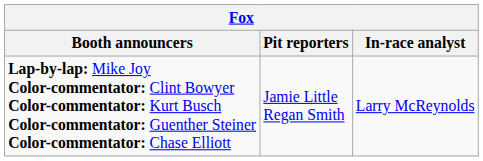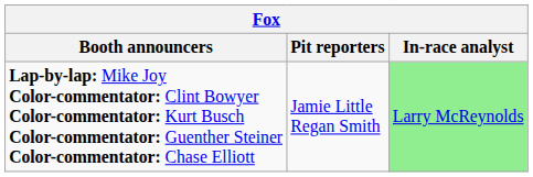row 3 | In-race analyst: no background -> lightgreen background
